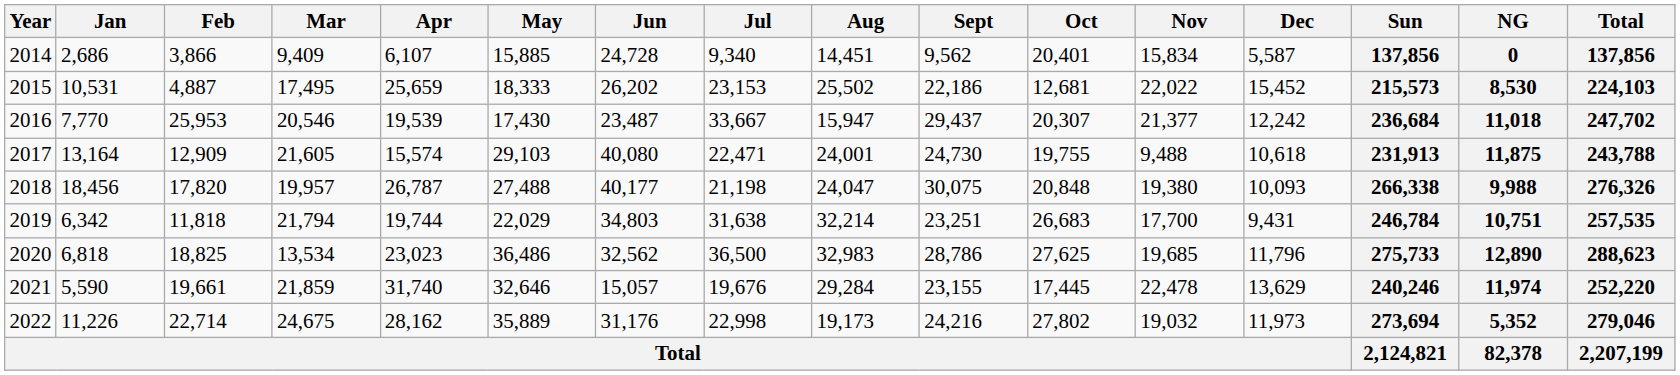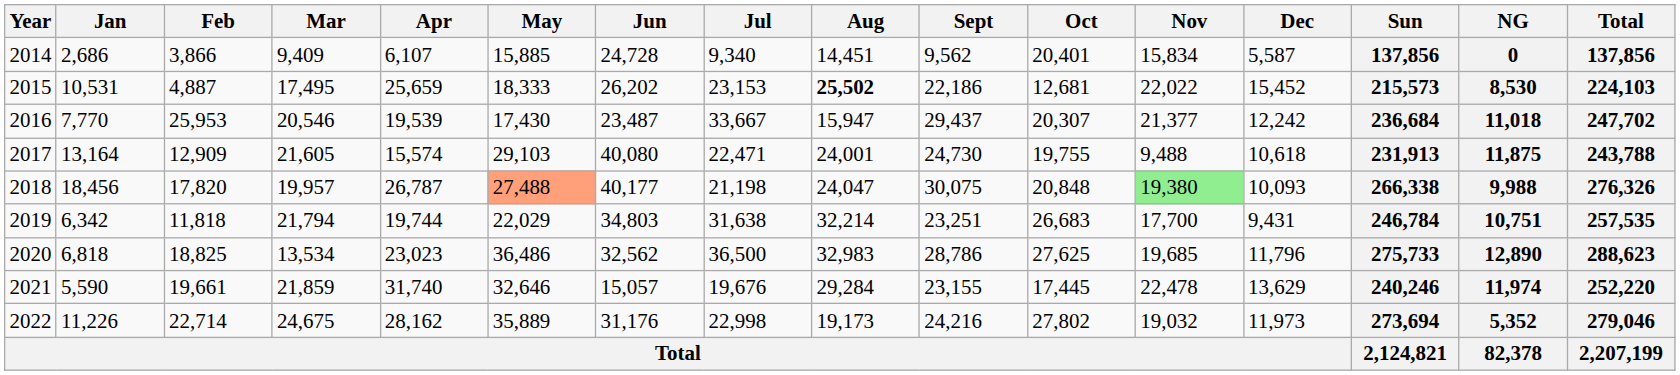2015 | Aug: normal -> bold
2018 | May: no background -> lightsalmon background
2018 | Nov: no background -> lightgreen background
